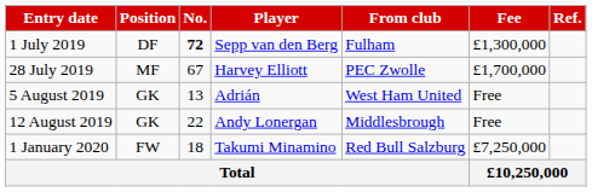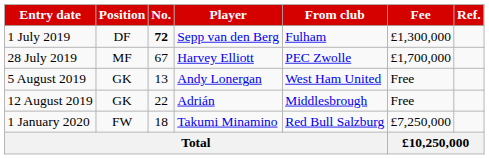5 August 2019 | Player: Adrián -> Andy Lonergan
12 August 2019 | Player: Andy Lonergan -> Adrián
